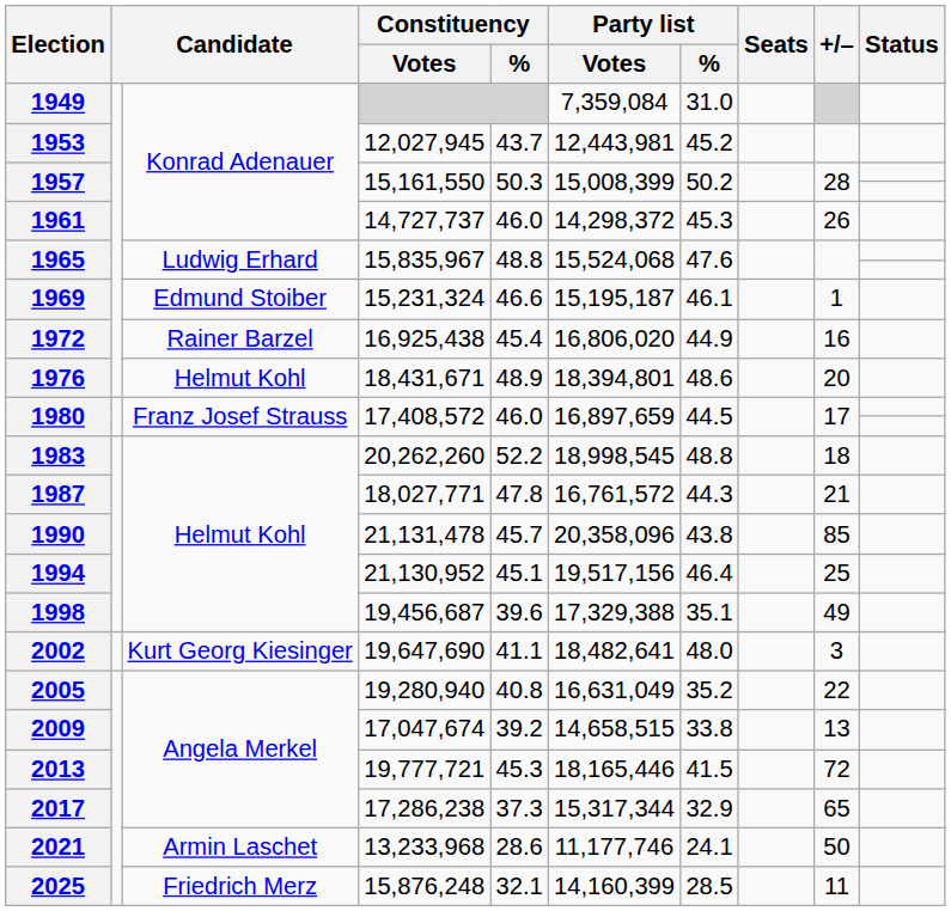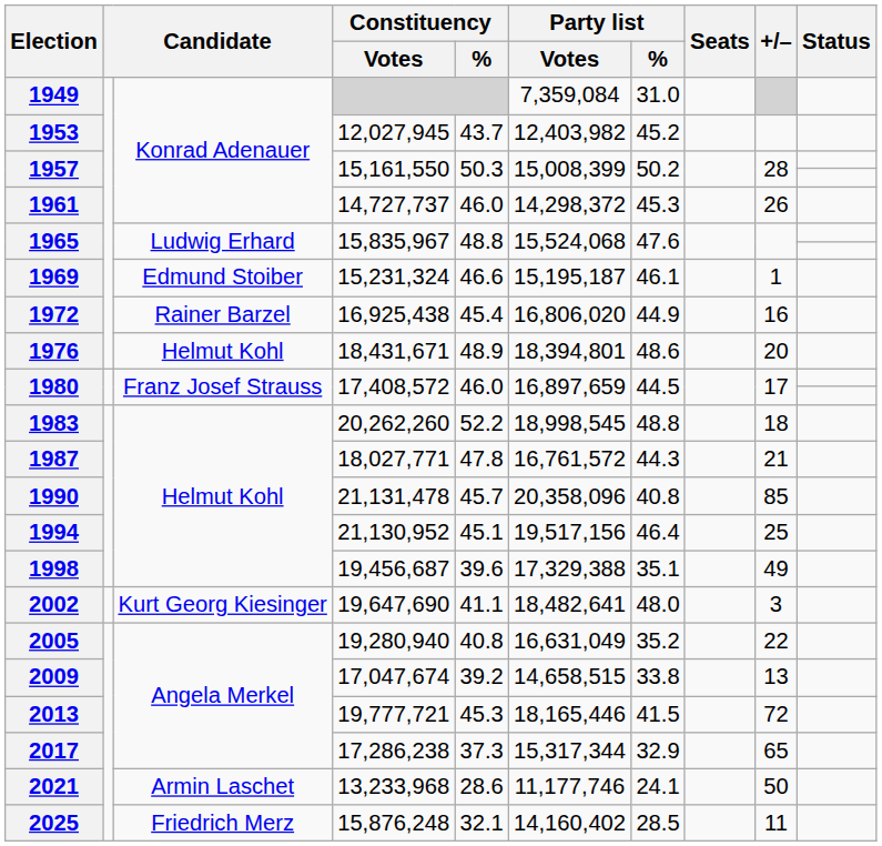1953 | Party list / Votes: 12,443,981 -> 12,403,982
1990 | Party list / %: 43.8 -> 40.8
2025 | Party list / Votes: 14,160,399 -> 14,160,402
